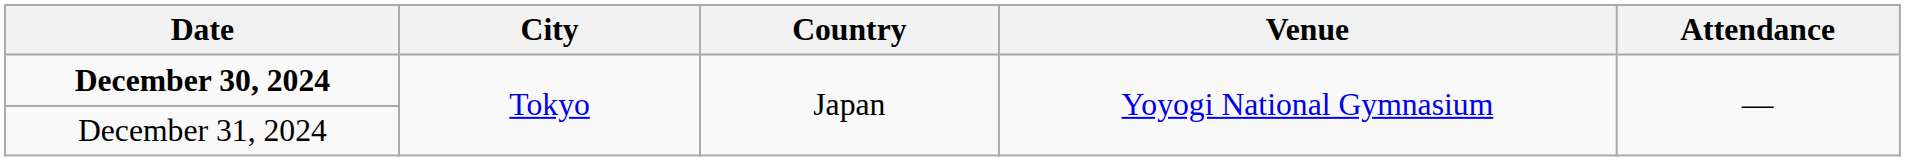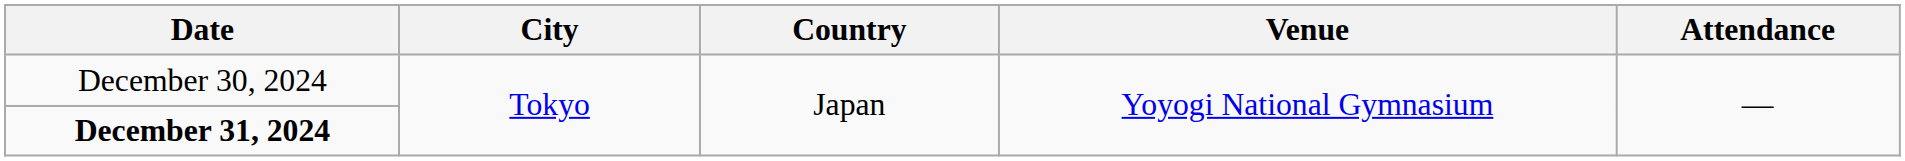December 30, 2024 | Date: bold -> normal
December 31, 2024 | Date: normal -> bold
